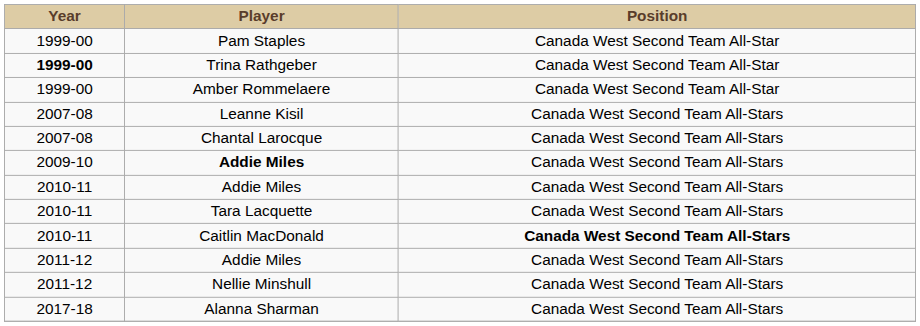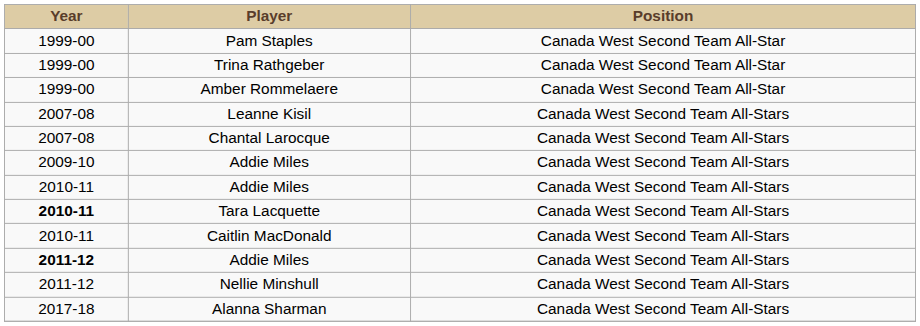row 3 | Year: bold -> normal
row 7 | Player: bold -> normal
row 9 | Year: normal -> bold
row 10 | Position: bold -> normal
row 11 | Year: normal -> bold
